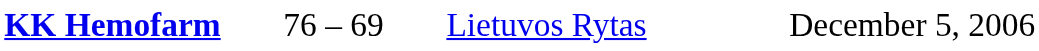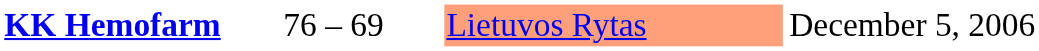KK Hemofarm | column 3: no background -> lightsalmon background
